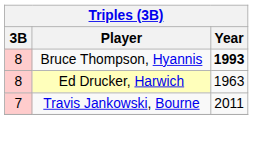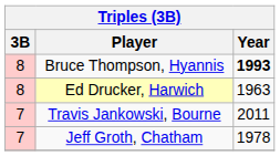+ row: 7 | Jeff Groth, Chatham | 1978
